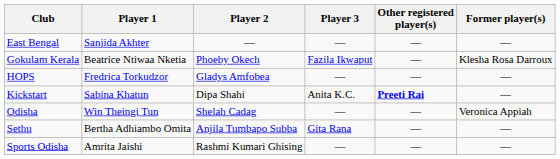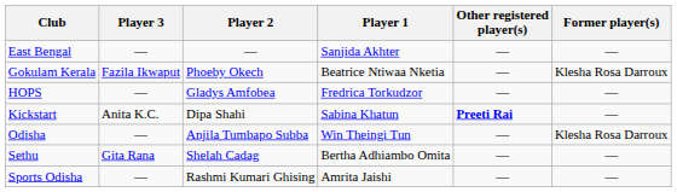columns swapped: Player 1 <-> Player 3
Odisha | Player 2: Shelah Cadag -> Anjila Tumbapo Subba
Odisha | Former player(s): Veronica Appiah -> Klesha Rosa Darroux
Sethu | Player 2: Anjila Tumbapo Subba -> Shelah Cadag
